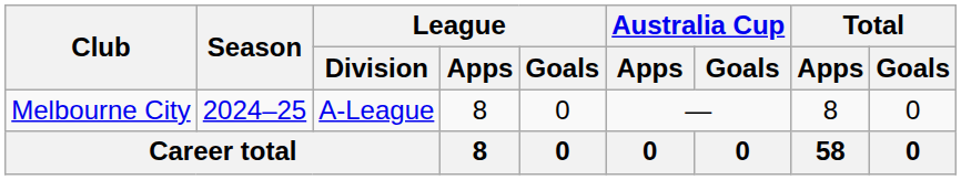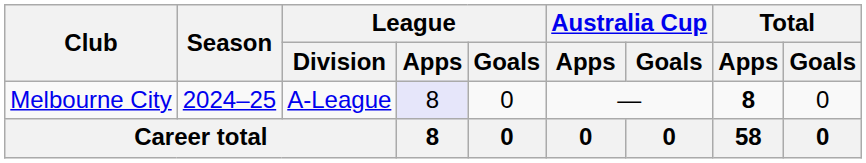Melbourne City | League / Apps: no background -> lavender background
Melbourne City | Total / Apps: normal -> bold
